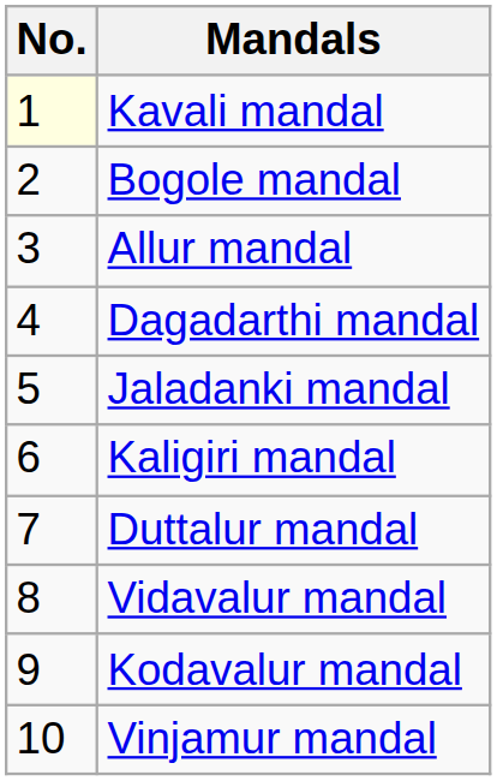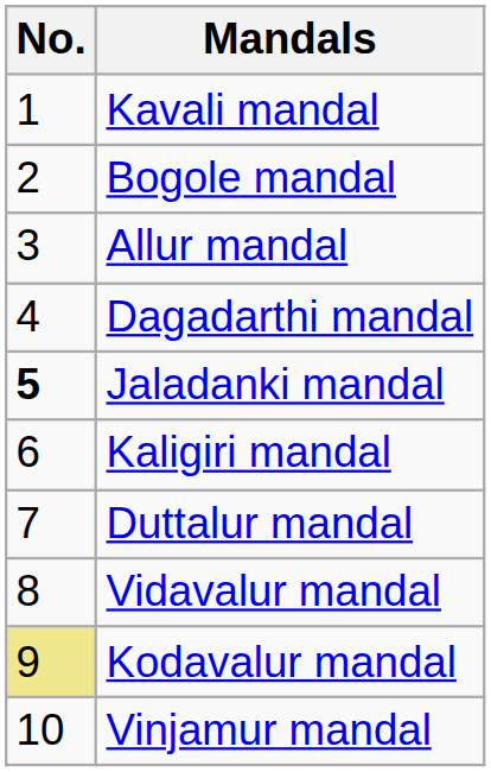Kavali mandal | No.: lightyellow background -> no background
Jaladanki mandal | No.: normal -> bold
Kodavalur mandal | No.: no background -> khaki background
